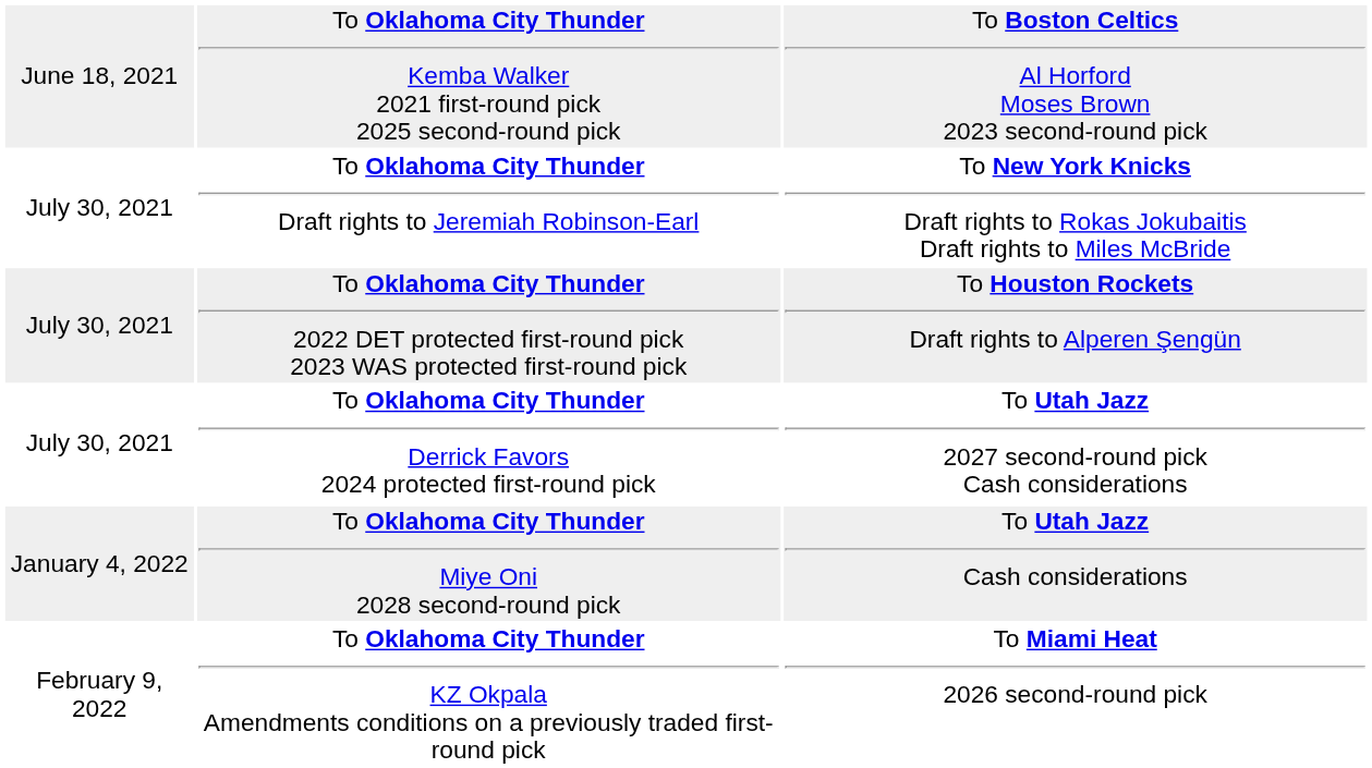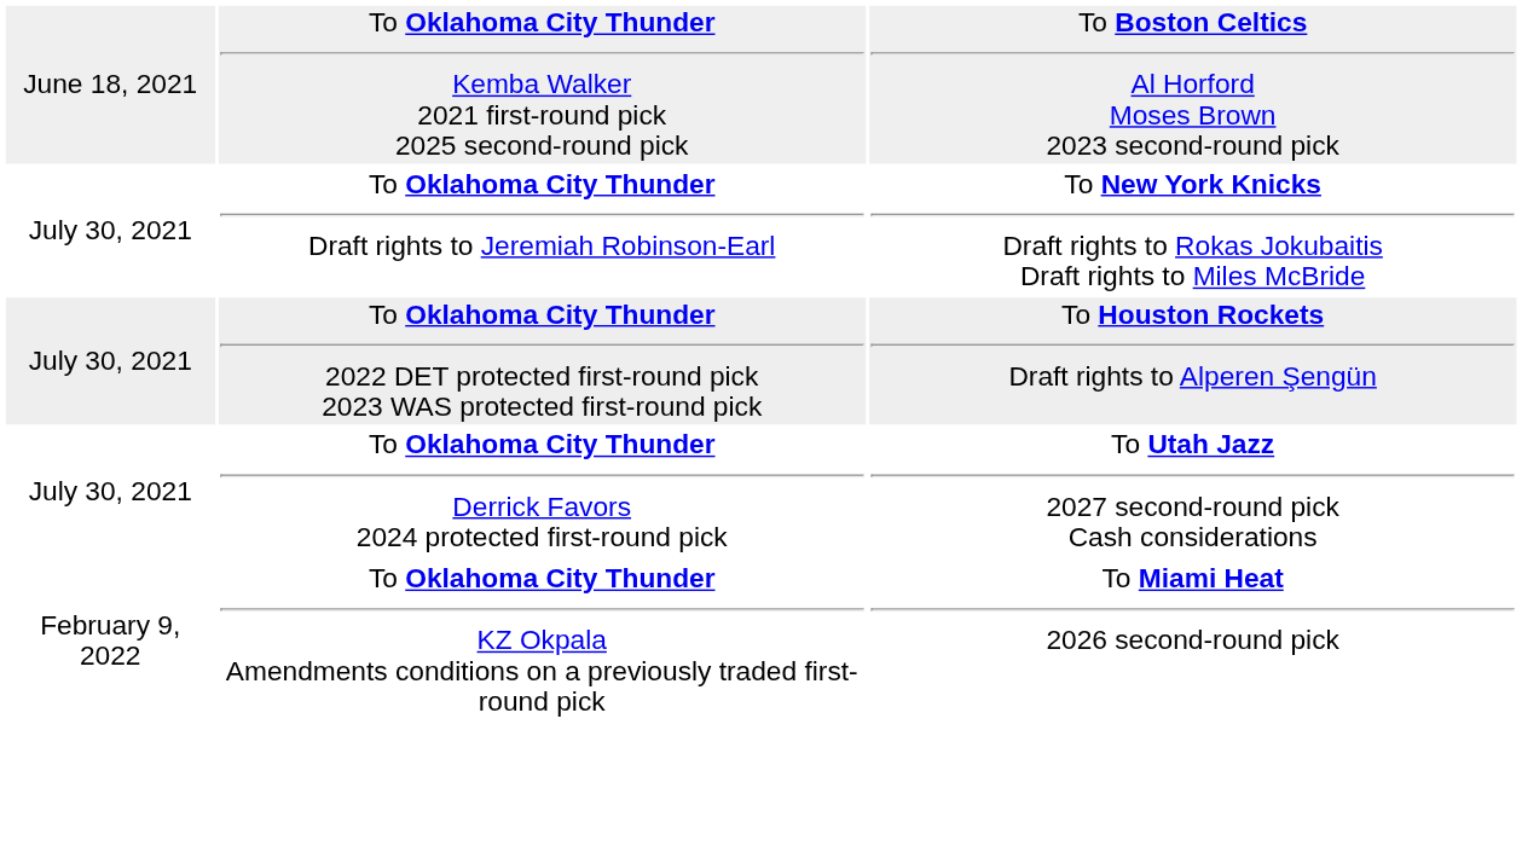- row: January 4, 2022 | To Oklahoma City Thunder Miye Oni 2028 second-round pick | To Utah Jazz Cash considerations
